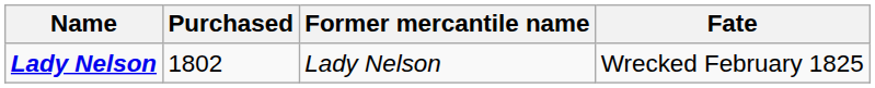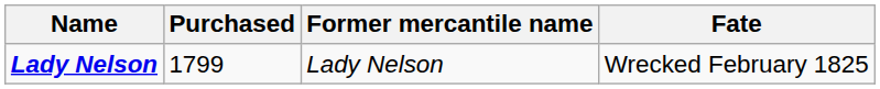row 2 | Purchased: 1802 -> 1799
